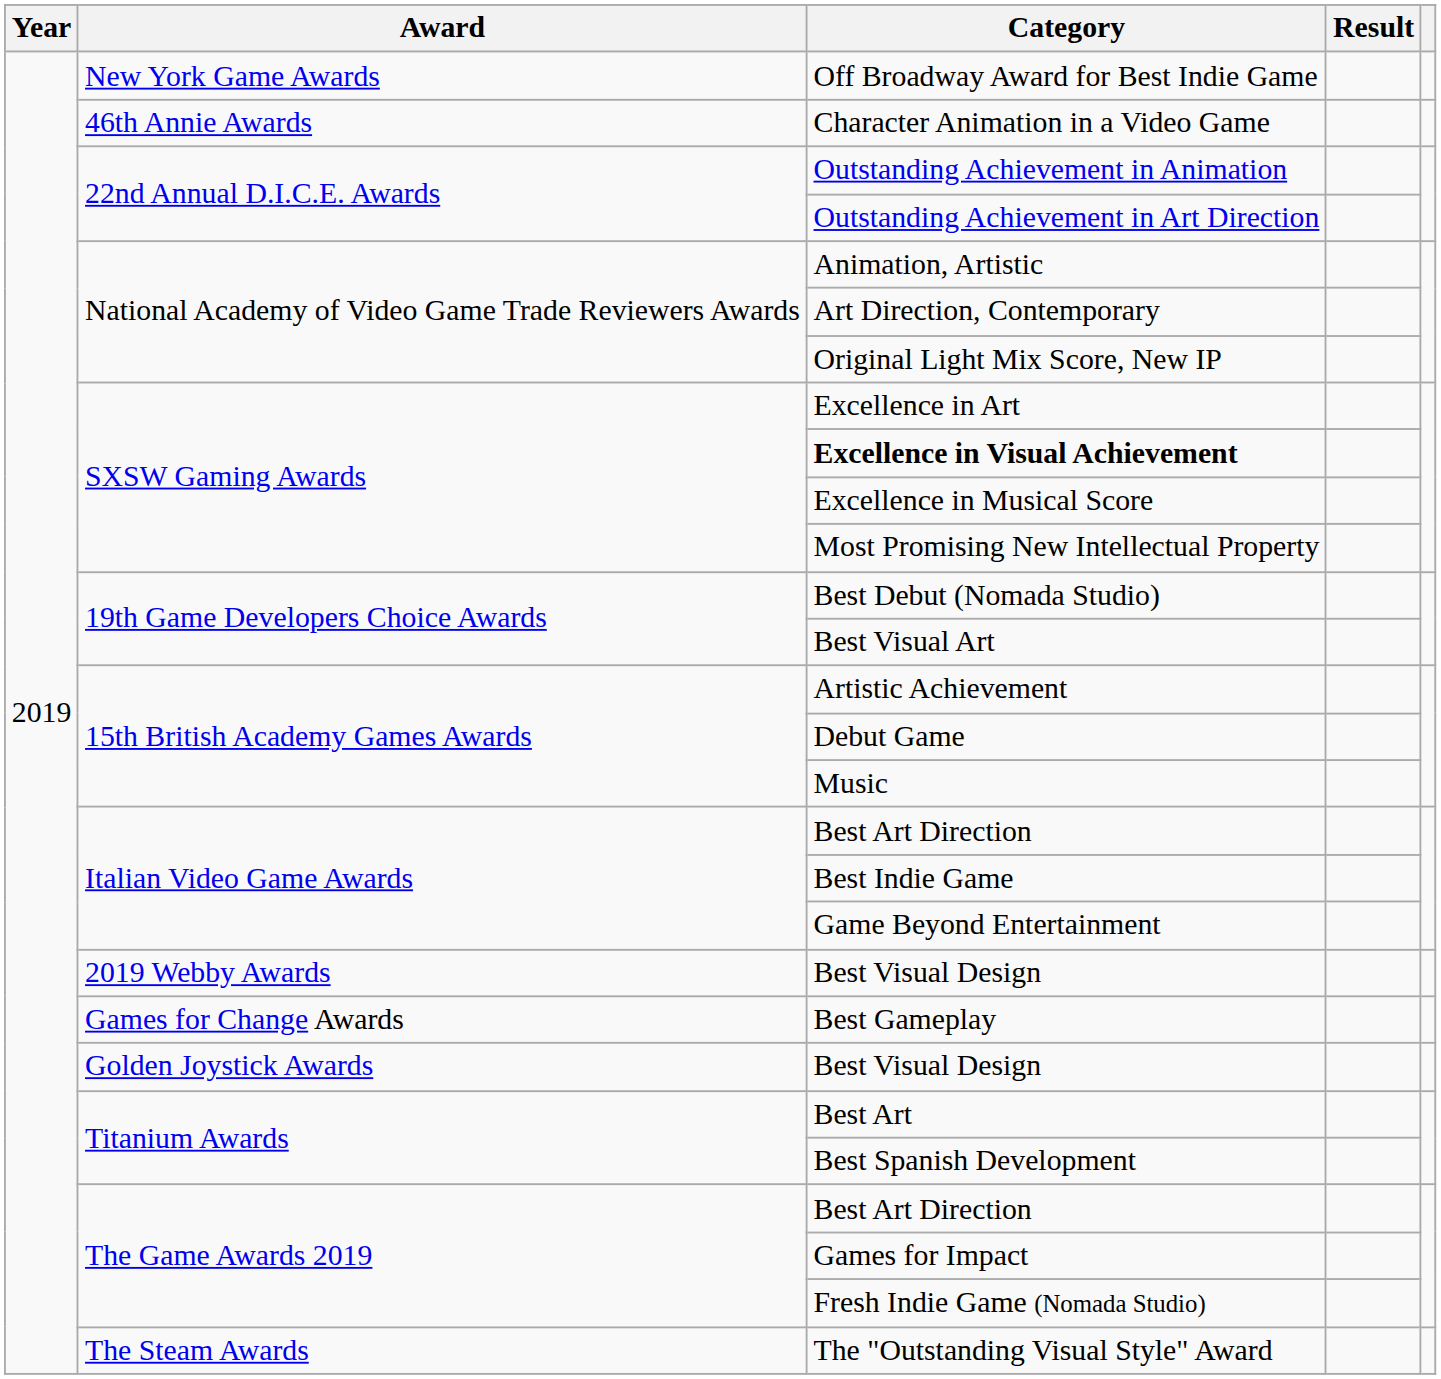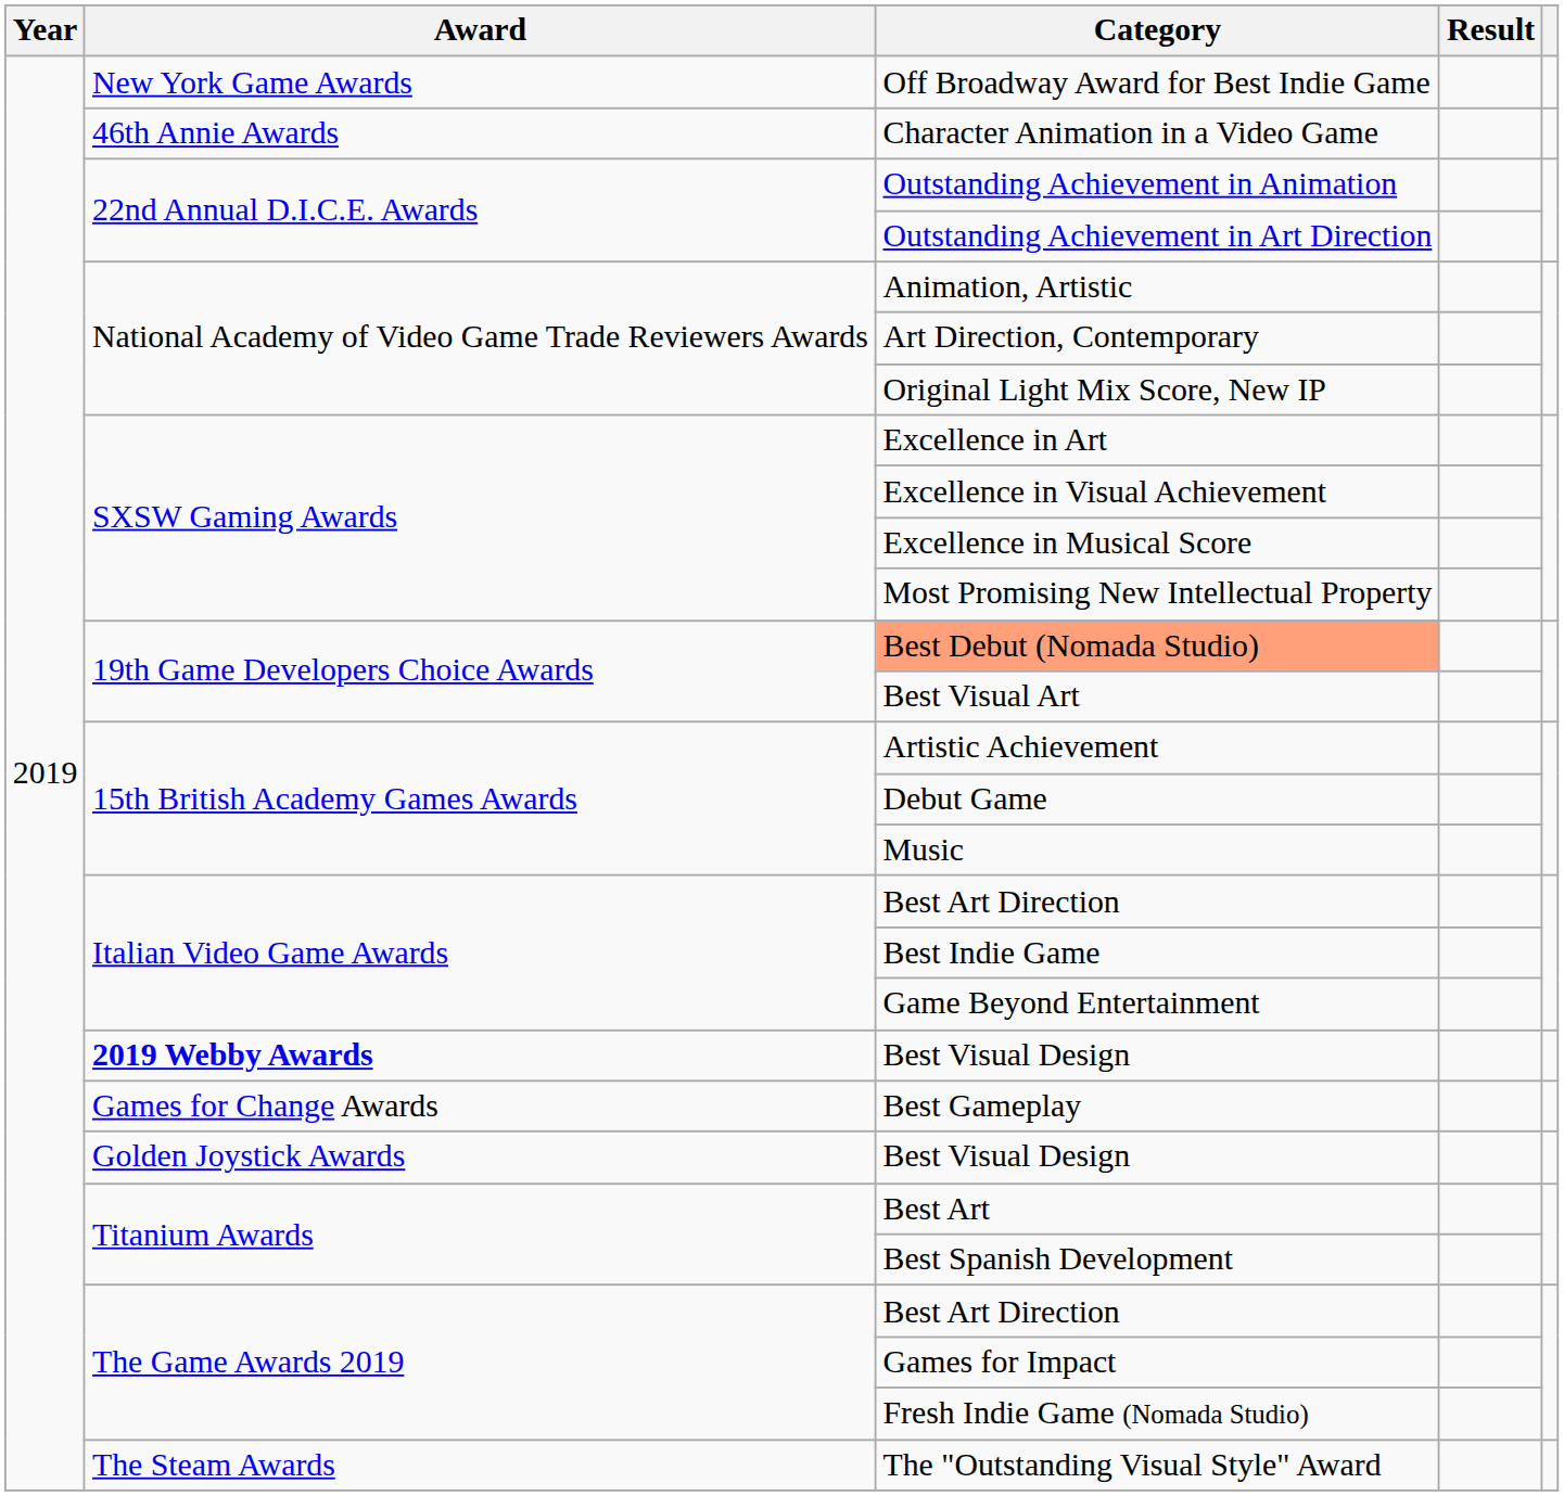Excellence in Visual Achievement | Category: bold -> normal
Best Debut (Nomada Studio) | Category: no background -> lightsalmon background
2019 Webby Awards / Best Visual Design | Award: normal -> bold
